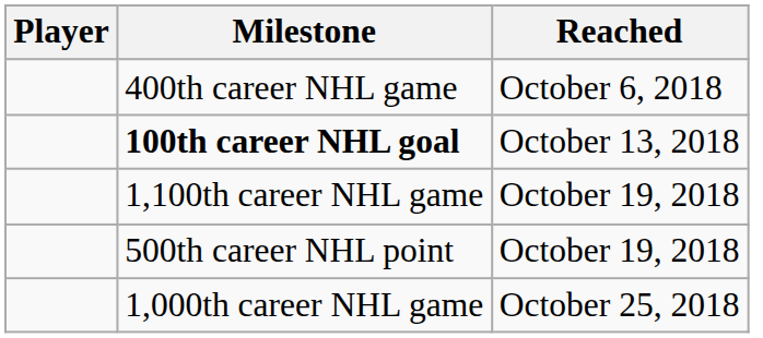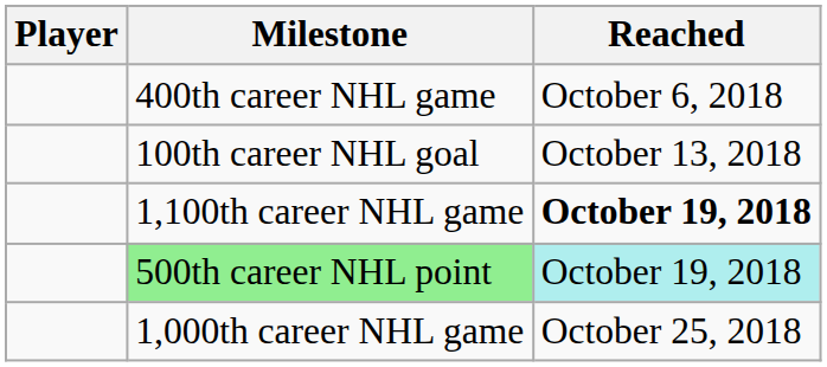row 3 | Milestone: bold -> normal
row 4 | Reached: normal -> bold
row 5 | Milestone: no background -> lightgreen background
row 5 | Reached: no background -> paleturquoise background
